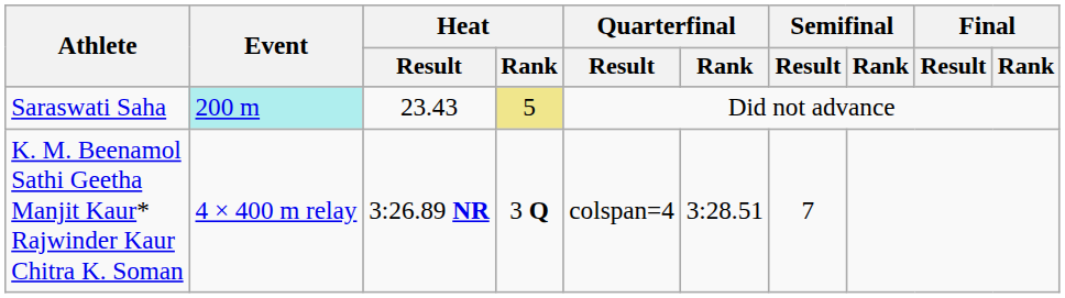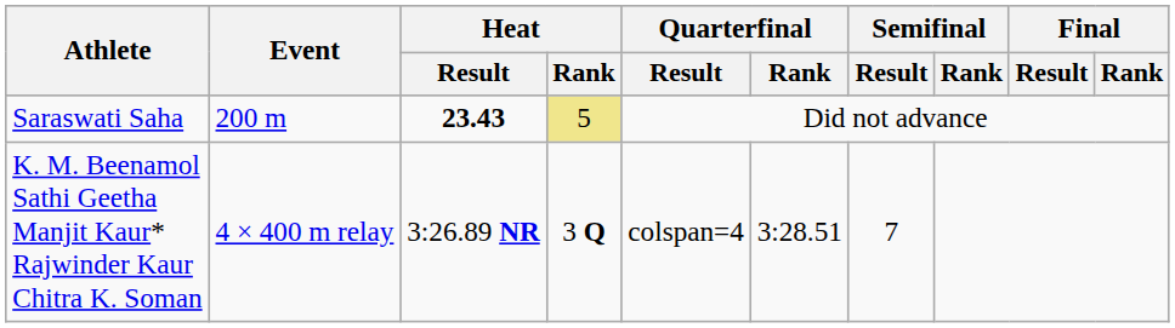Saraswati Saha | Event: paleturquoise background -> no background
Saraswati Saha | Heat / Result: normal -> bold
